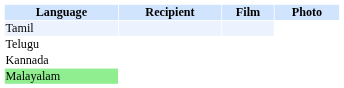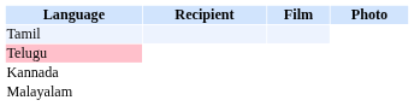Telugu | Language: no background -> pink background
Malayalam | Language: lightgreen background -> no background
